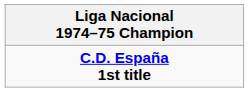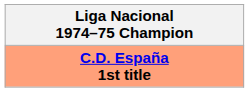row 2 | column 1: no background -> lightsalmon background
